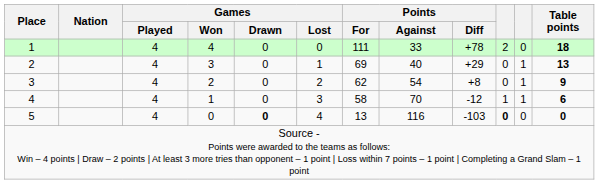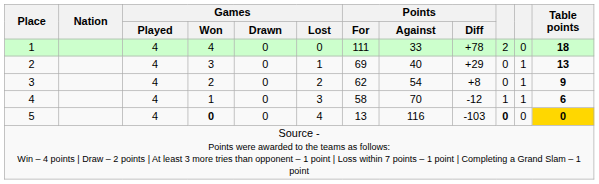5 | Games / Won: normal -> bold
5 | Games / Drawn: bold -> normal
5 | Table points: no background -> gold background
